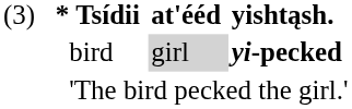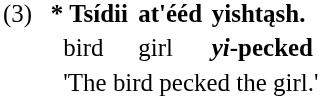bird | column 3: lightgrey background -> no background
